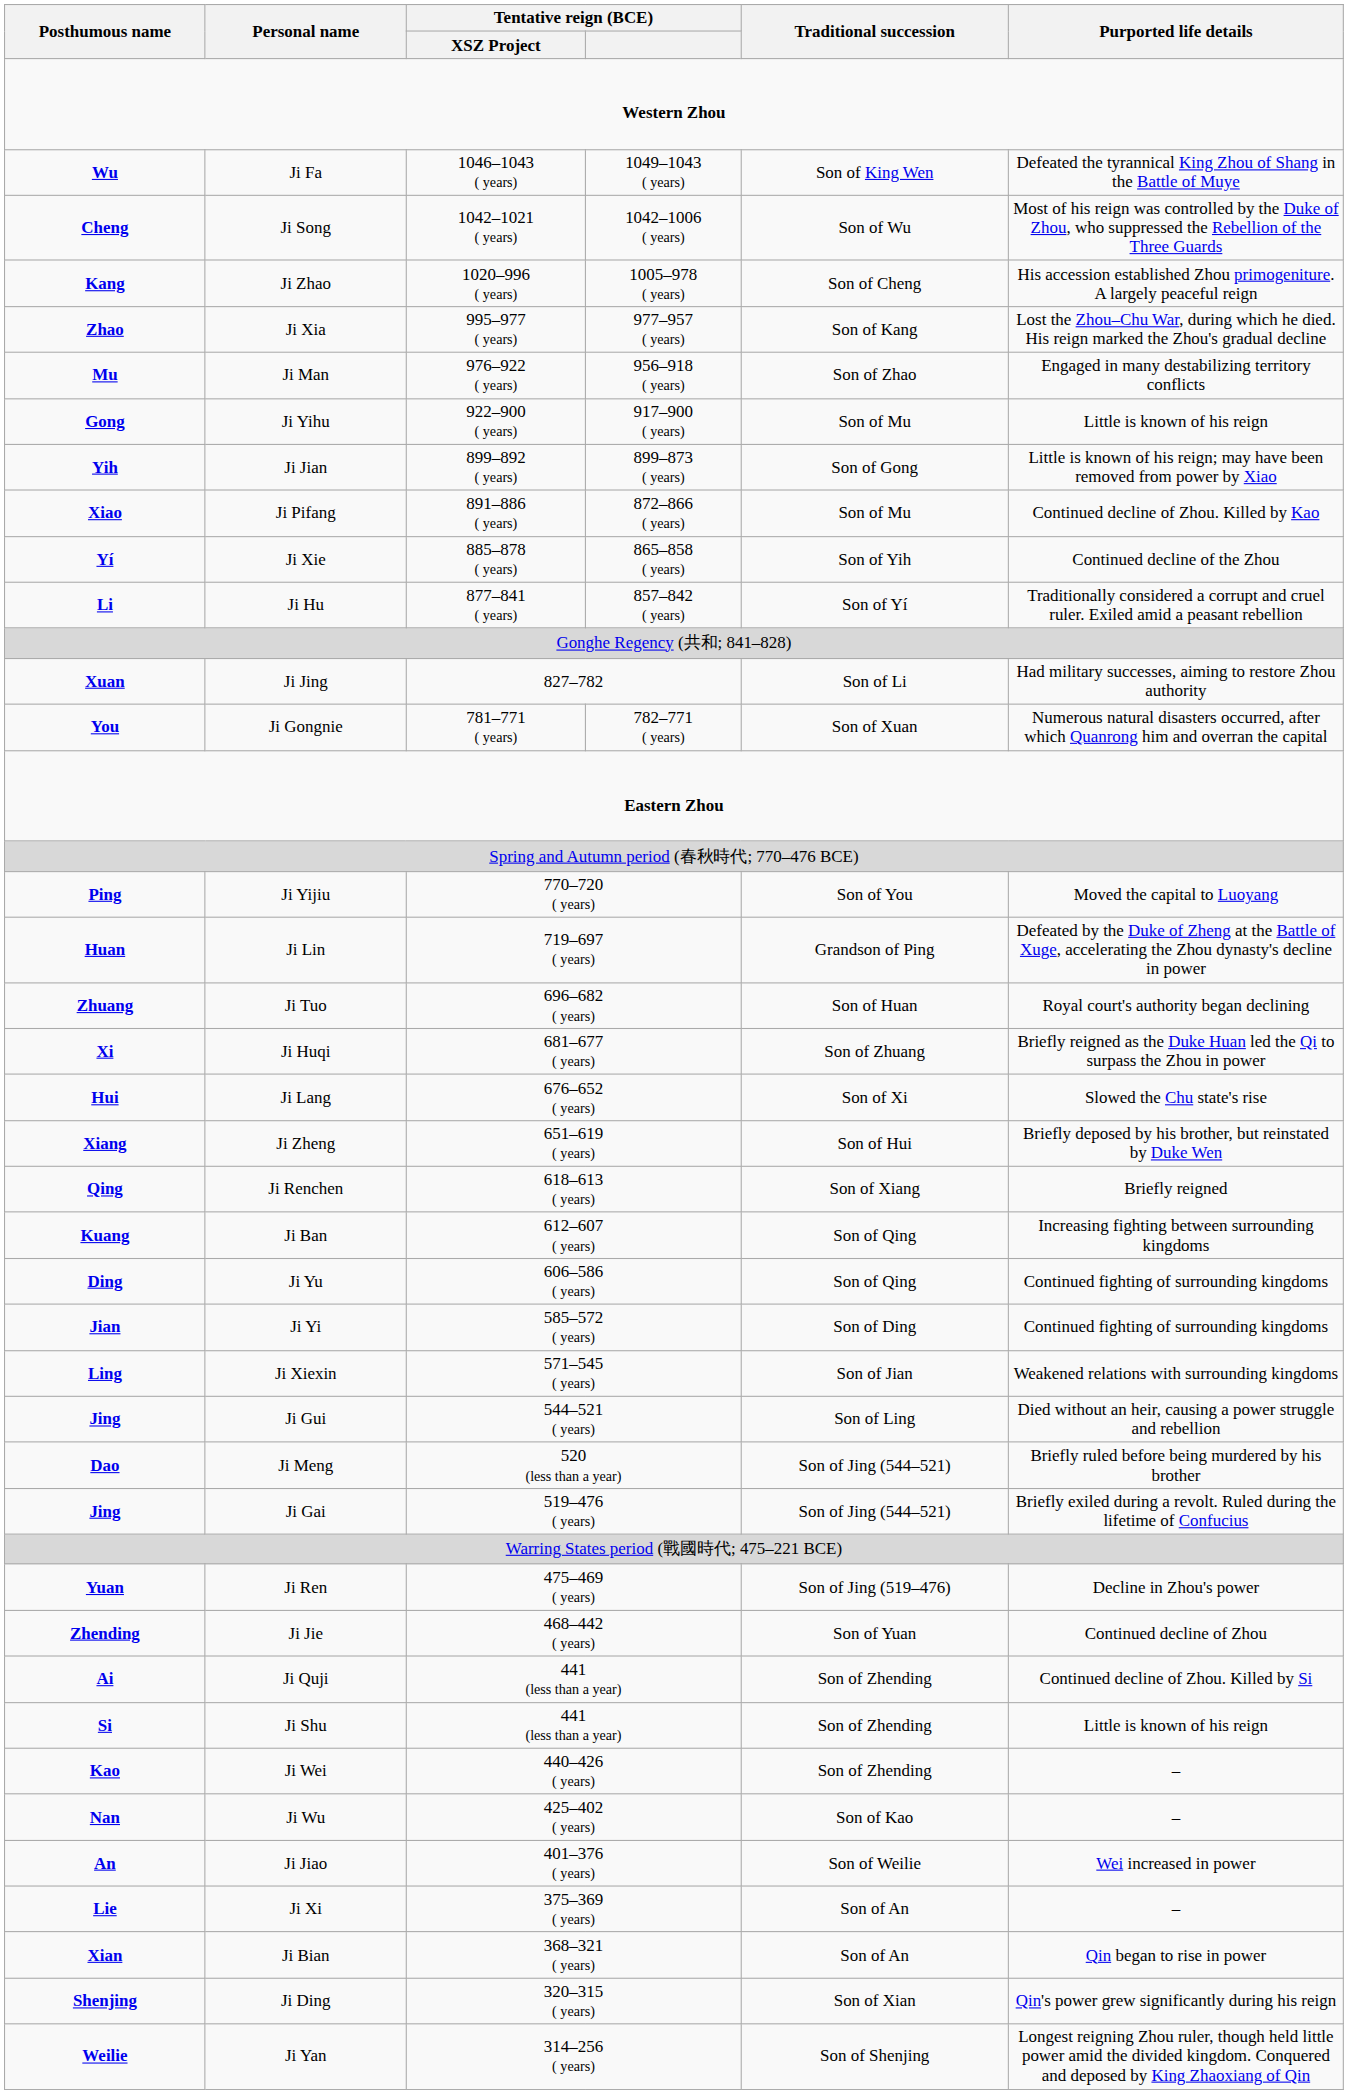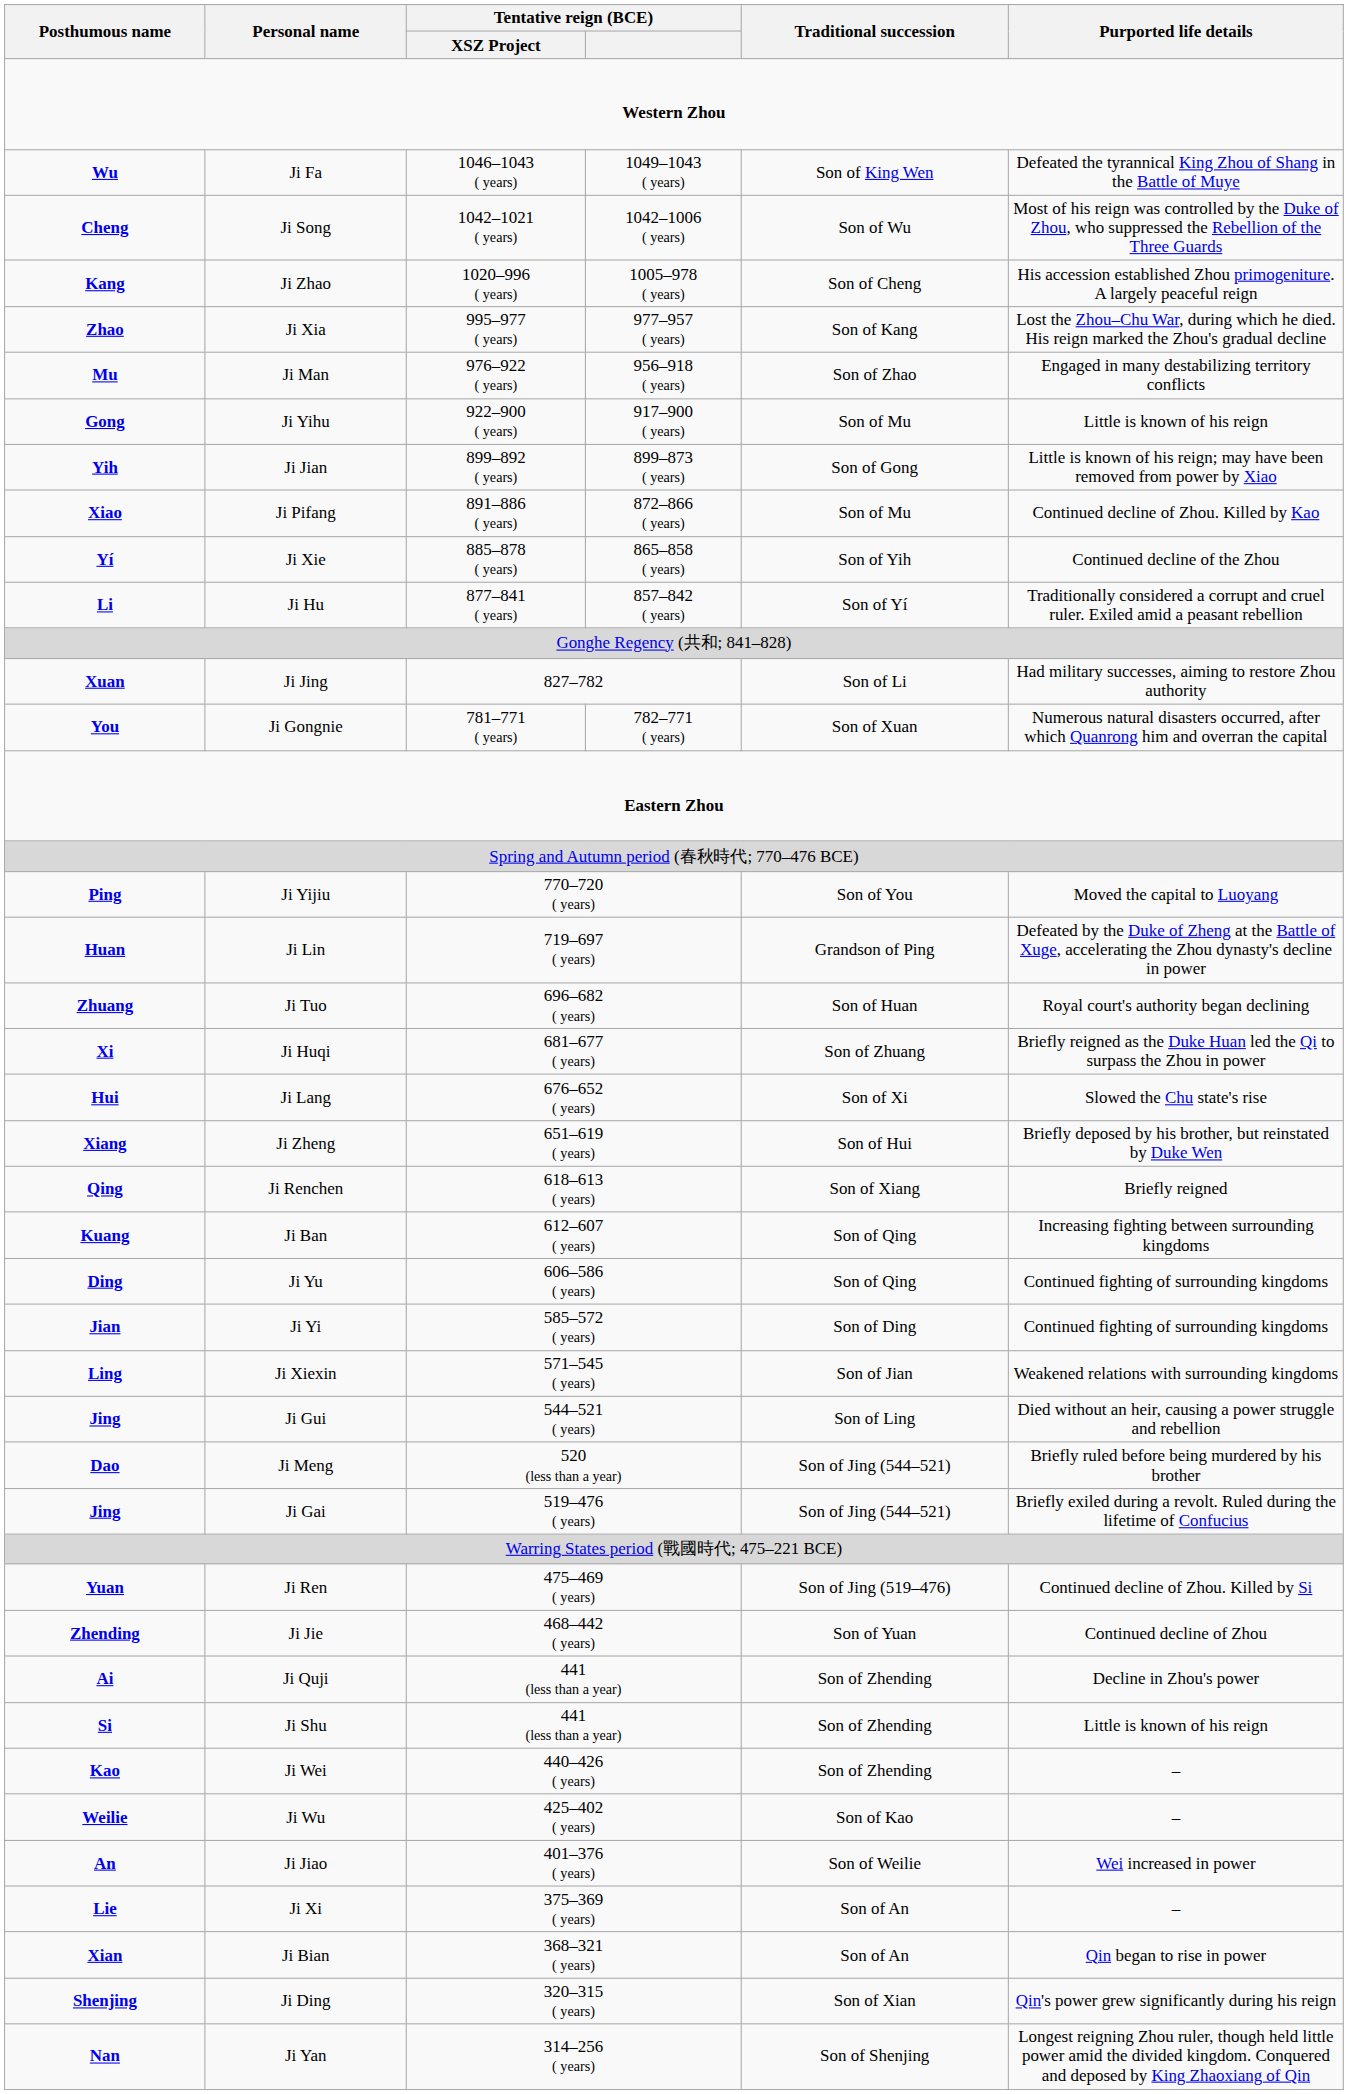Ji Ren | Purported life details: Decline in Zhou's power -> Continued decline of Zhou. Killed by Si
Ji Quji | Purported life details: Continued decline of Zhou. Killed by Si -> Decline in Zhou's power
Ji Wu | Posthumous name: Nan -> Weilie
Ji Yan | Posthumous name: Weilie -> Nan
